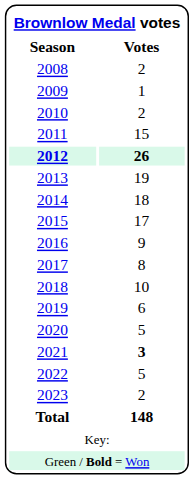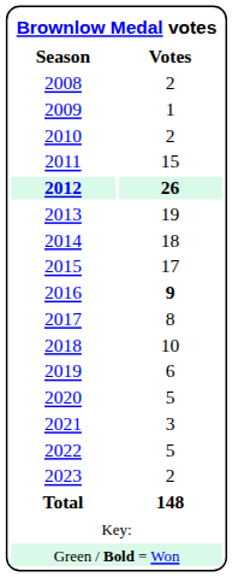2016 | Votes: normal -> bold
2021 | Votes: bold -> normal
